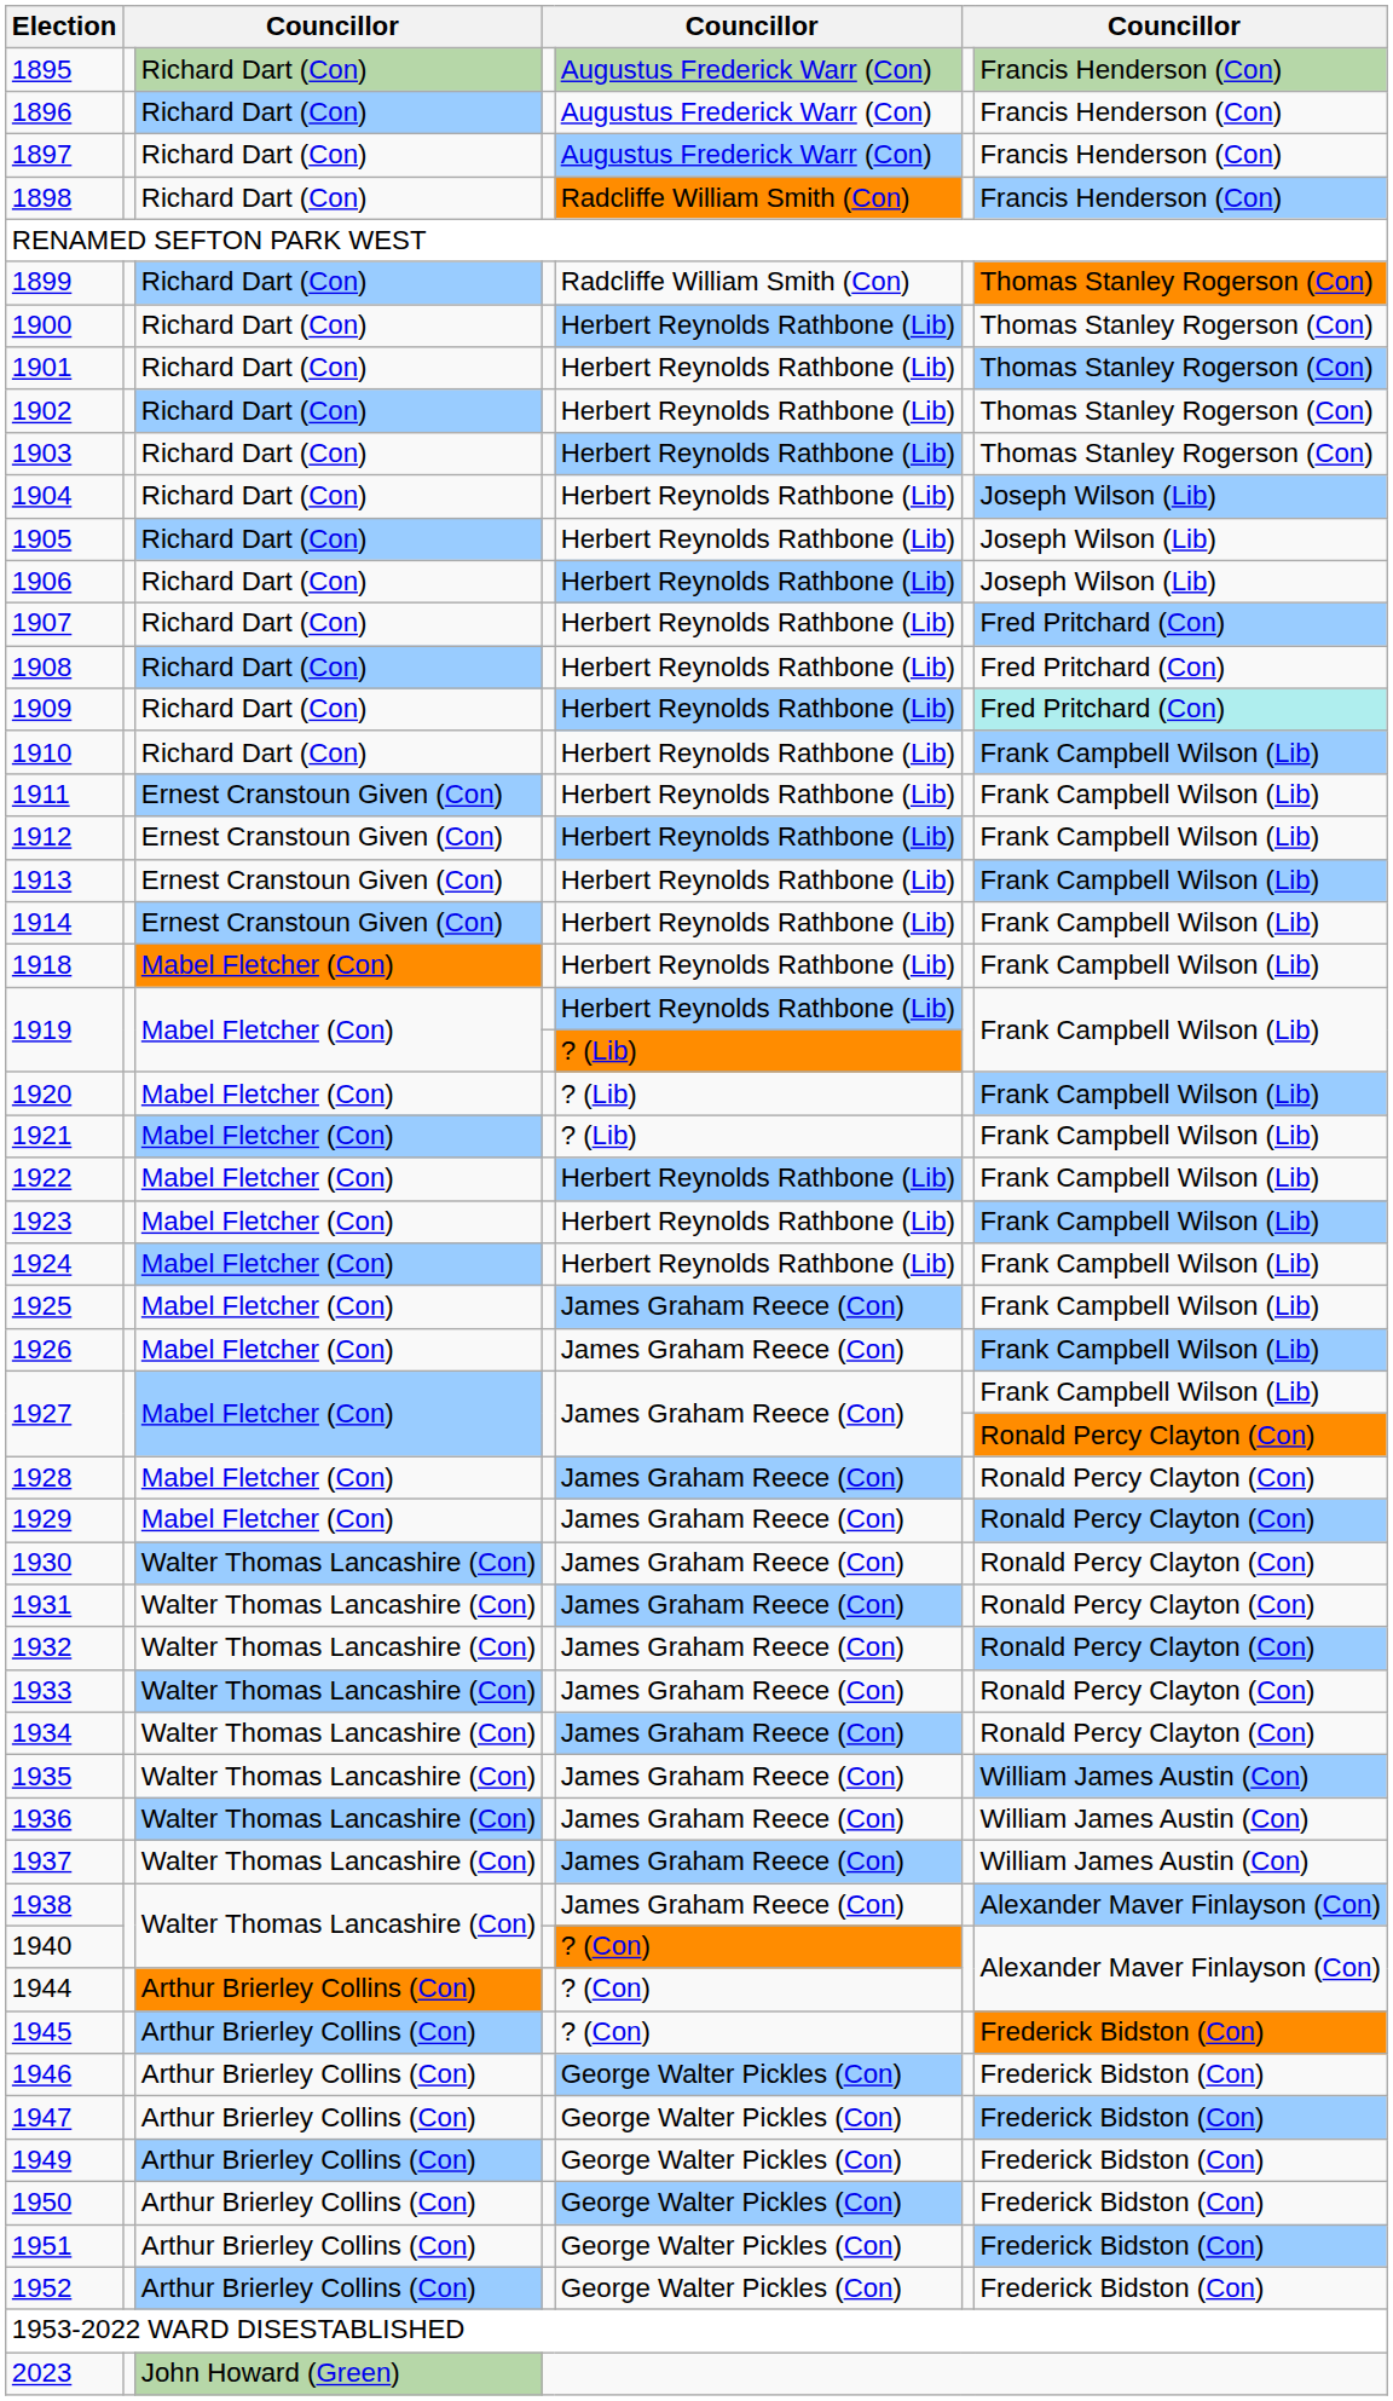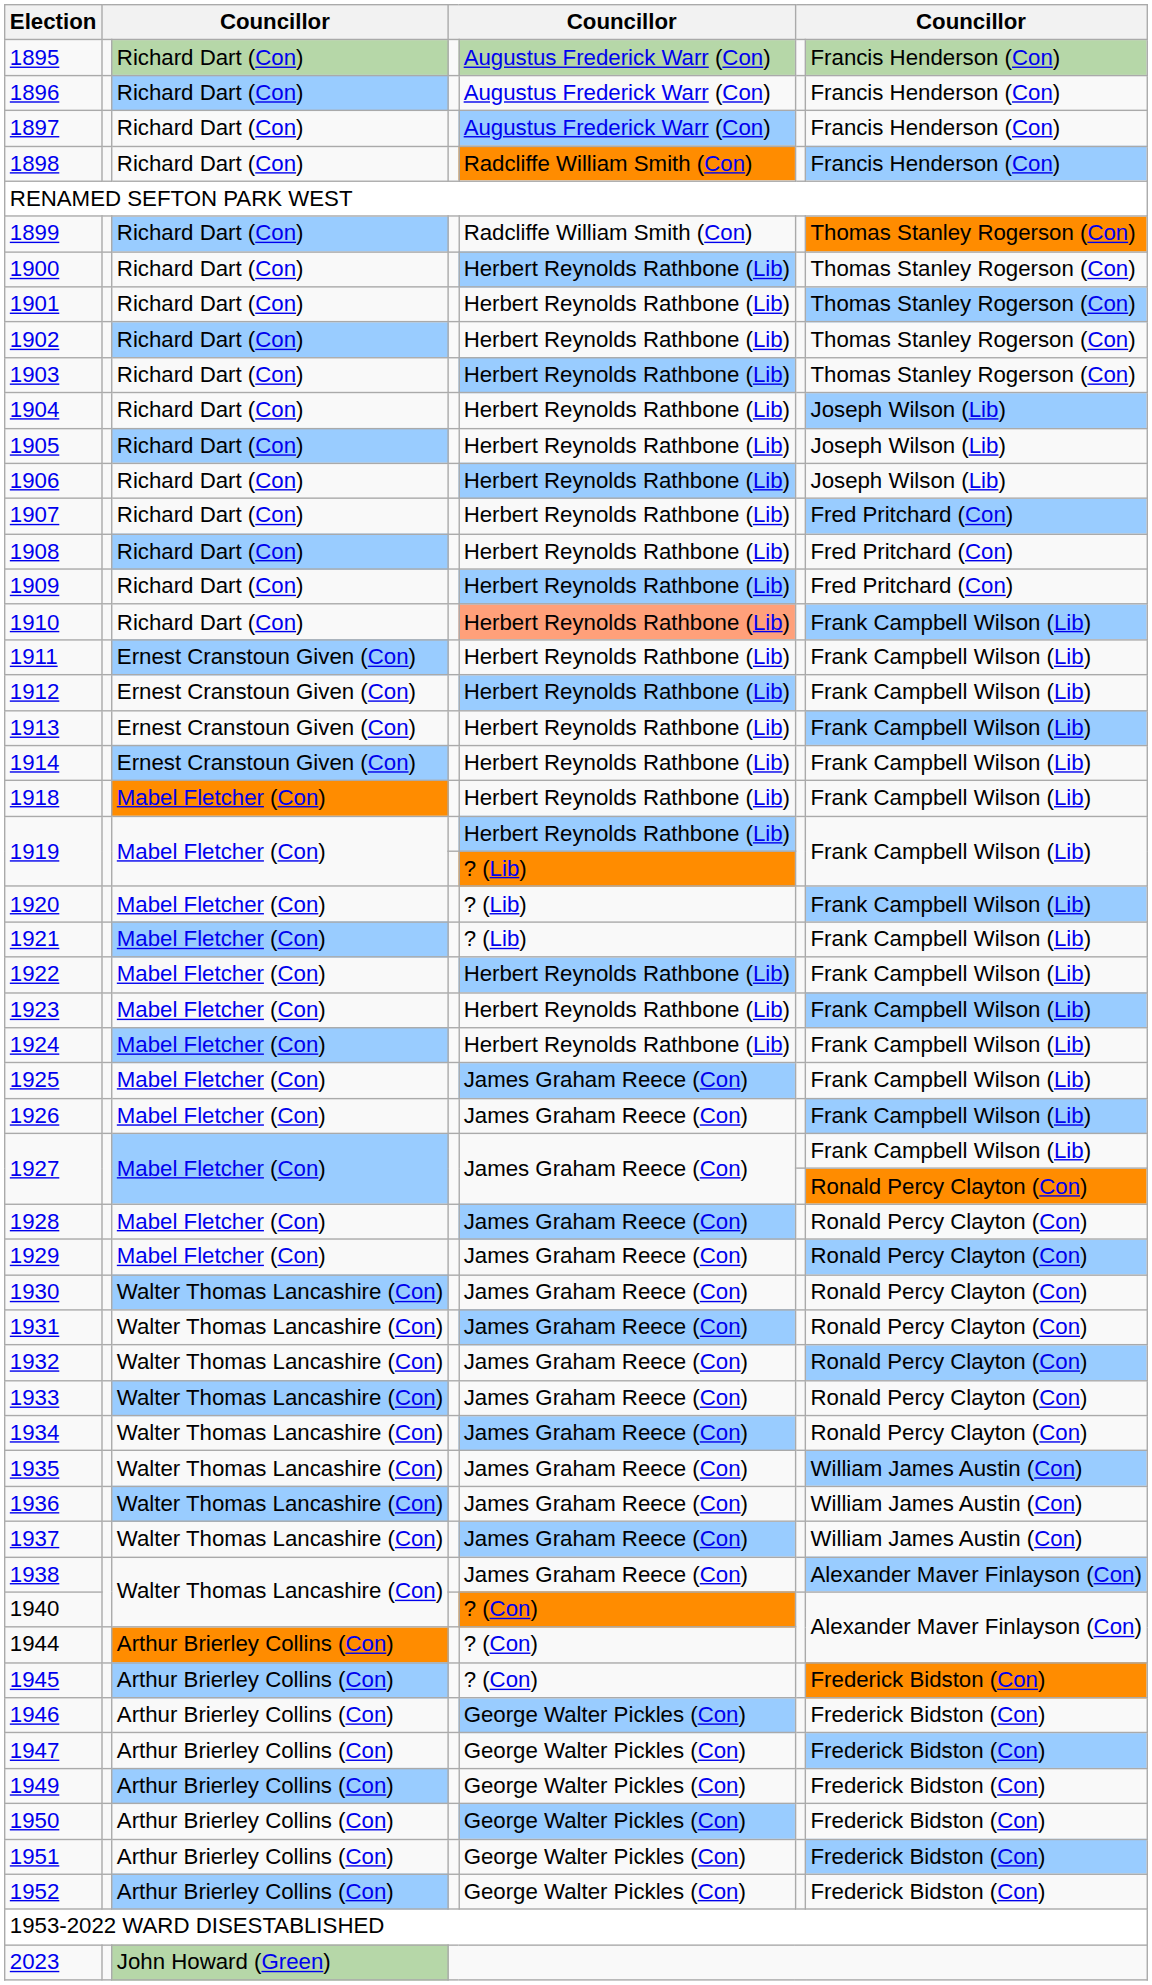1909 | column 7: paleturquoise background -> no background
1910 | column 5: no background -> lightsalmon background
